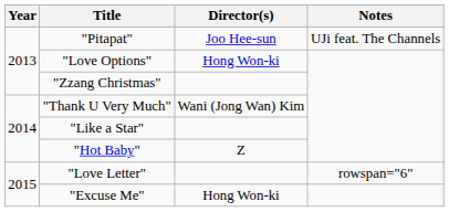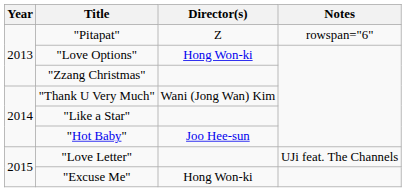"Pitapat" | Director(s): Joo Hee-sun -> Z
"Pitapat" | Notes: UJi feat. The Channels -> rowspan="6"
"Hot Baby" | Director(s): Z -> Joo Hee-sun
"Love Letter" | Notes: rowspan="6" -> UJi feat. The Channels
